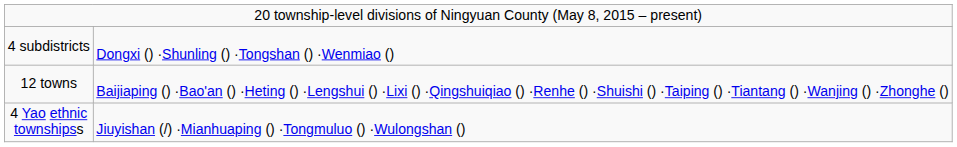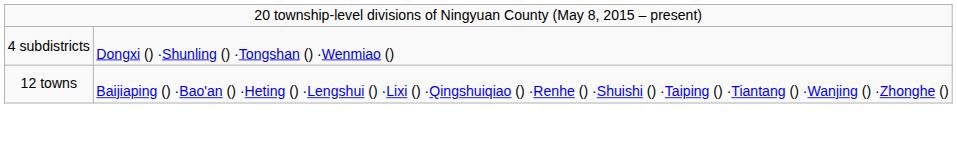- row: 4 Yao ethnic townshipss | Jiuyishan (/) ·Mianhuaping () ·Tongmuluo () ·Wulongshan ()
